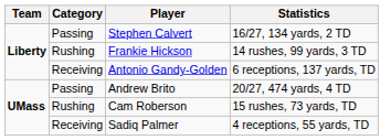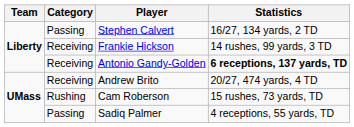Frankie Hickson | Category: Rushing -> Receiving
Antonio Gandy-Golden | Statistics: normal -> bold
Andrew Brito | Category: Passing -> Receiving
Sadiq Palmer | Category: Receiving -> Passing
